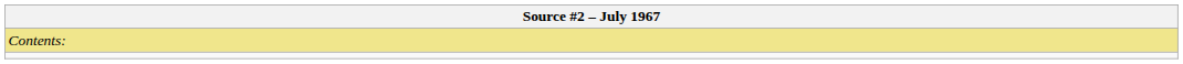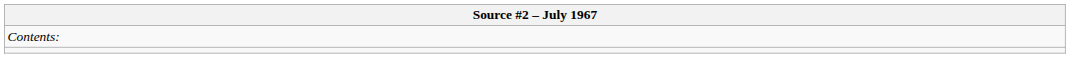row 2 | column 1: khaki background -> no background
